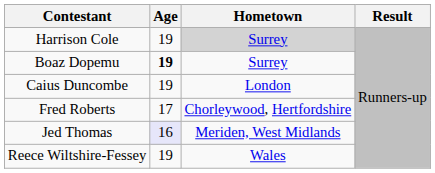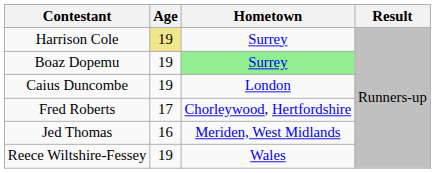Harrison Cole | Age: no background -> khaki background
Harrison Cole | Hometown: lightgrey background -> no background
Boaz Dopemu | Age: bold -> normal
Boaz Dopemu | Hometown: no background -> lightgreen background
Jed Thomas | Age: lavender background -> no background
